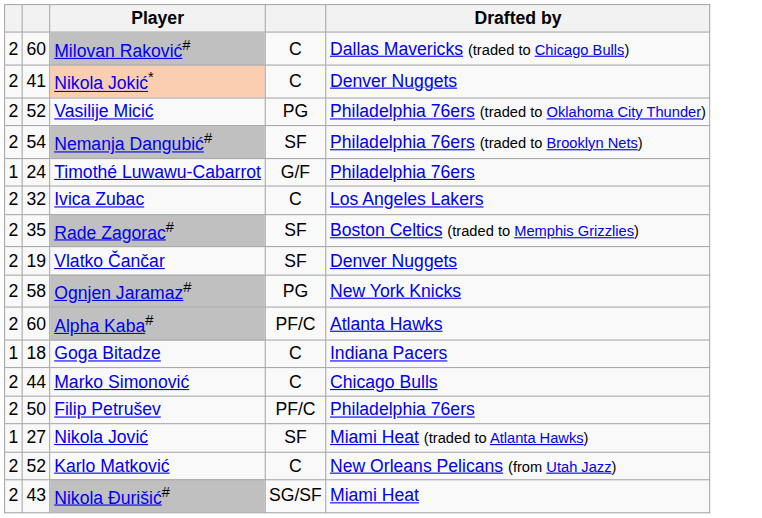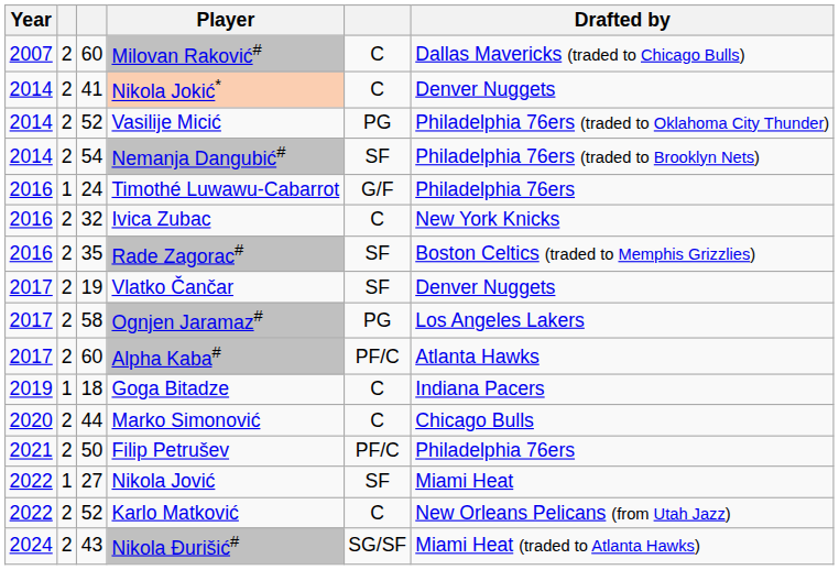+ column: Year | 2007 | 2014 | 2014 | 2014 | 2016 | 2016 | 2016 | 2017 | 2017 | 2017 | 2019 | 2020 | 2021 | 2022 | 2022 | 2024
Ivica Zubac | Drafted by: Los Angeles Lakers -> New York Knicks
Ognjen Jaramaz# | Drafted by: New York Knicks -> Los Angeles Lakers
Nikola Jović | Drafted by: Miami Heat (traded to Atlanta Hawks) -> Miami Heat
Nikola Đurišić# | Drafted by: Miami Heat -> Miami Heat (traded to Atlanta Hawks)
